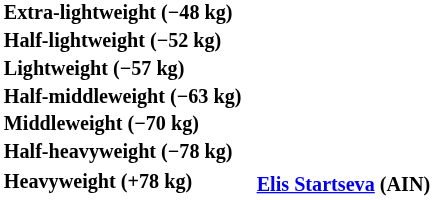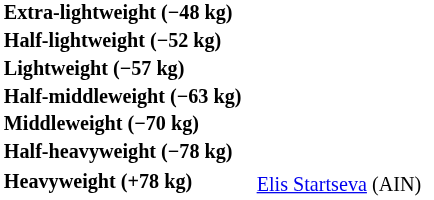Heavyweight (+78 kg) / Elis Startseva (AIN) | column 2: bold -> normal
